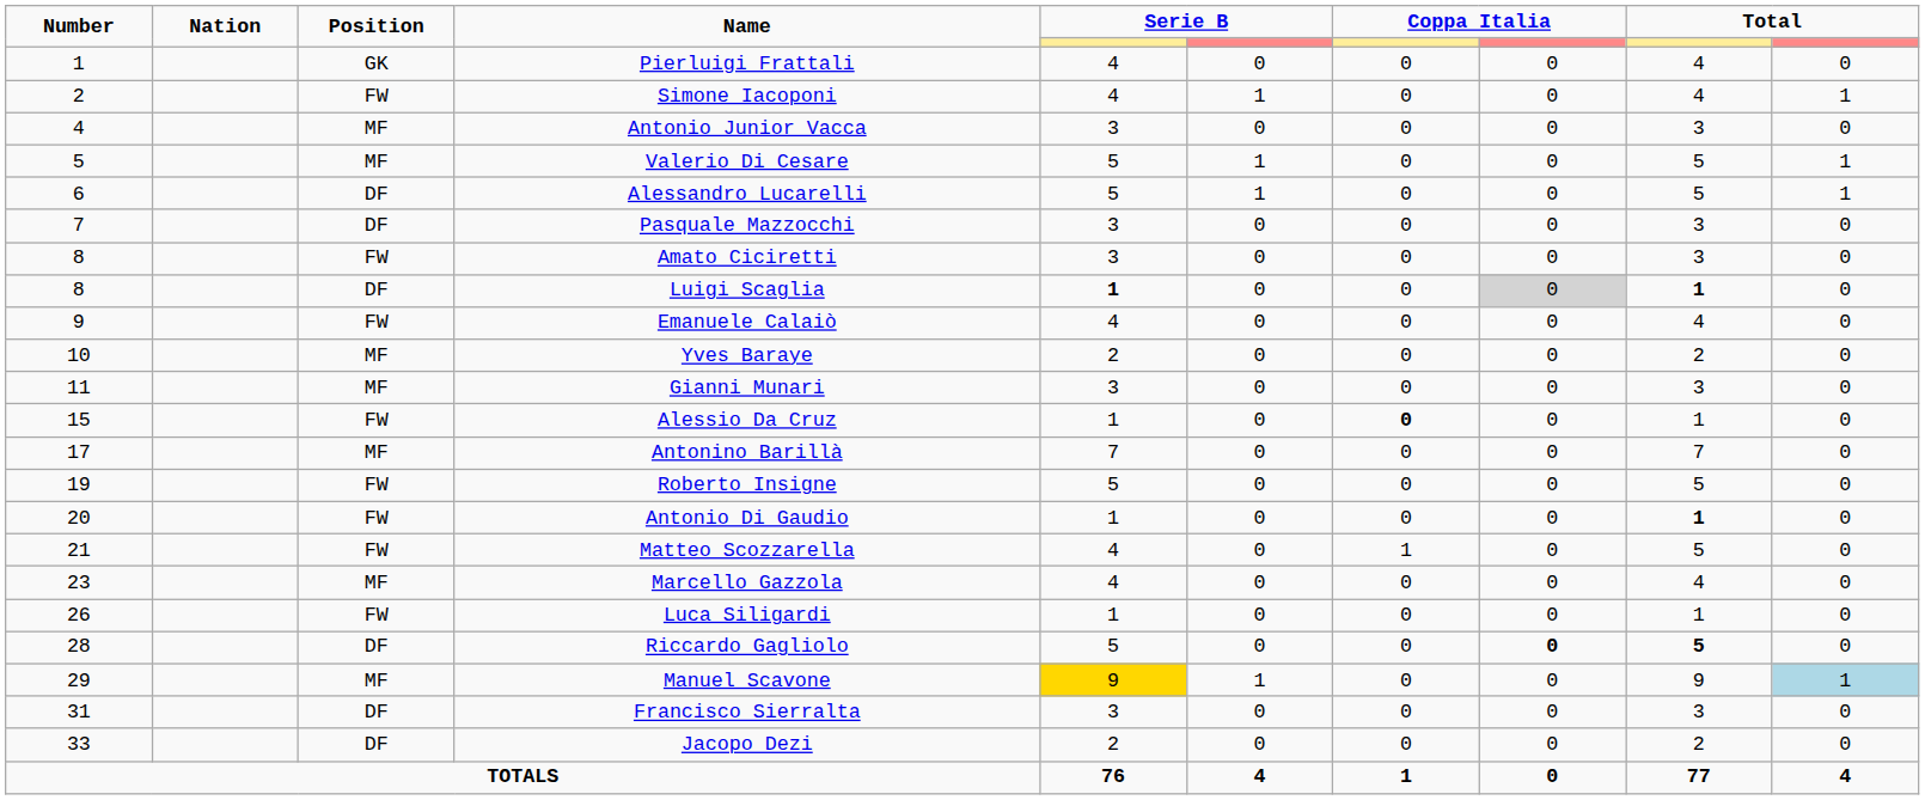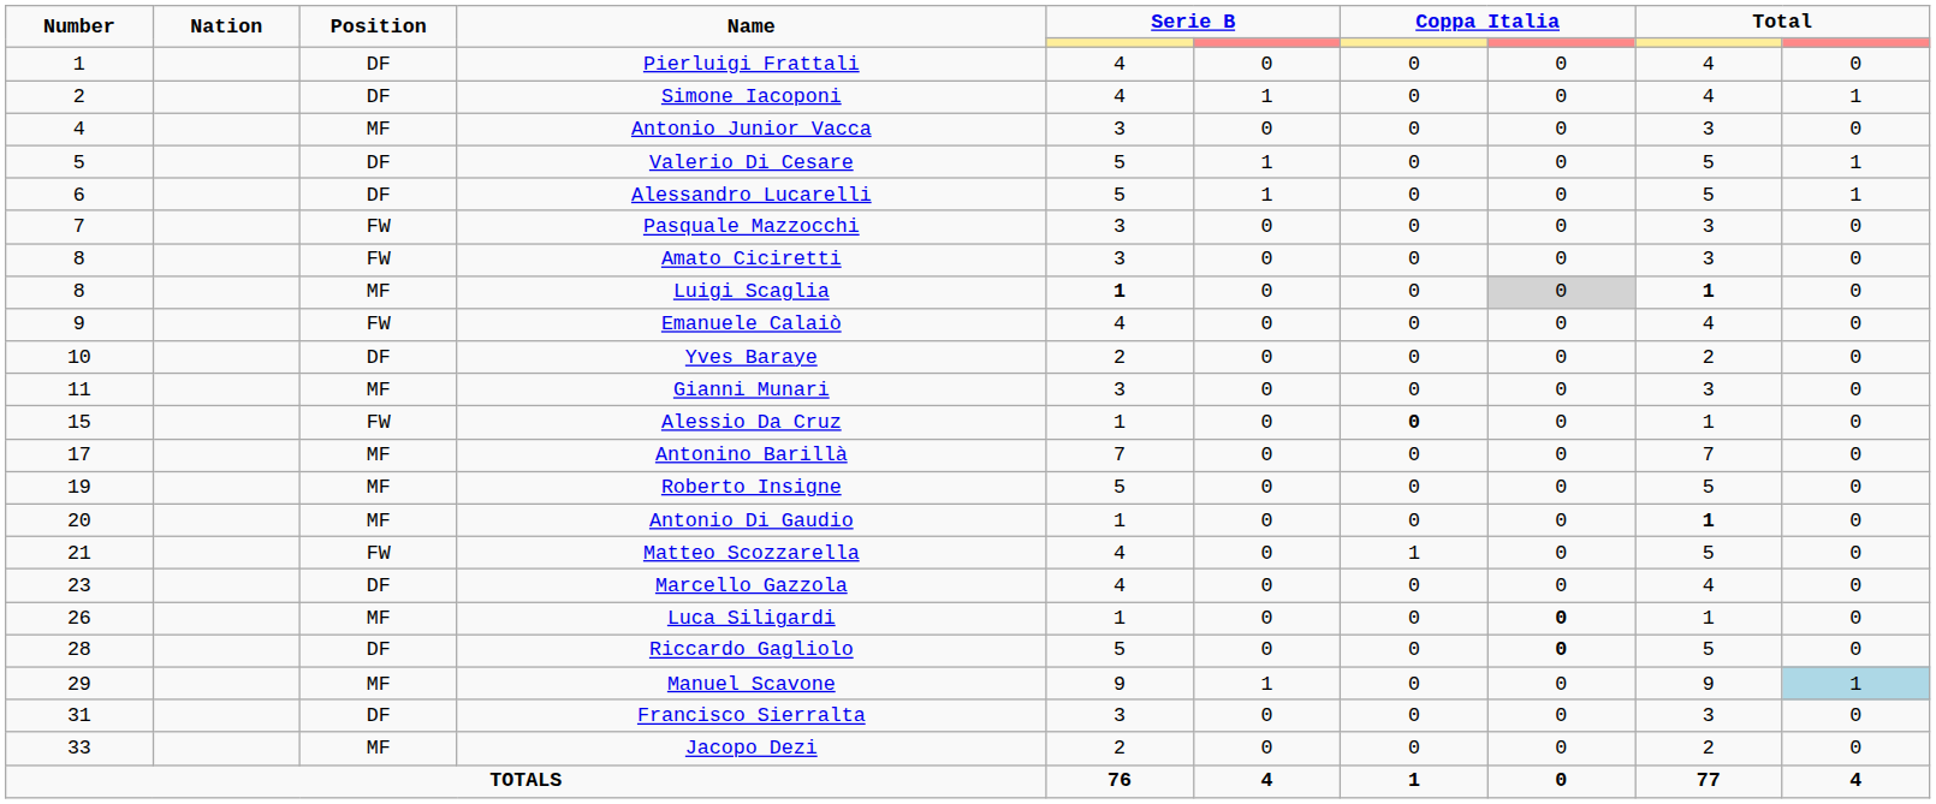Pierluigi Frattali | Position: GK -> DF
Simone Iacoponi | Position: FW -> DF
Valerio Di Cesare | Position: MF -> DF
Pasquale Mazzocchi | Position: DF -> FW
Luigi Scaglia | Position: DF -> MF
Yves Baraye | Position: MF -> DF
Roberto Insigne | Position: FW -> MF
Antonio Di Gaudio | Position: FW -> MF
Marcello Gazzola | Position: MF -> DF
Luca Siligardi | Position: FW -> MF
Luca Siligardi | column 8: normal -> bold
Riccardo Gagliolo | column 9: bold -> normal
Manuel Scavone | column 5: gold background -> no background
Jacopo Dezi | Position: DF -> MF
